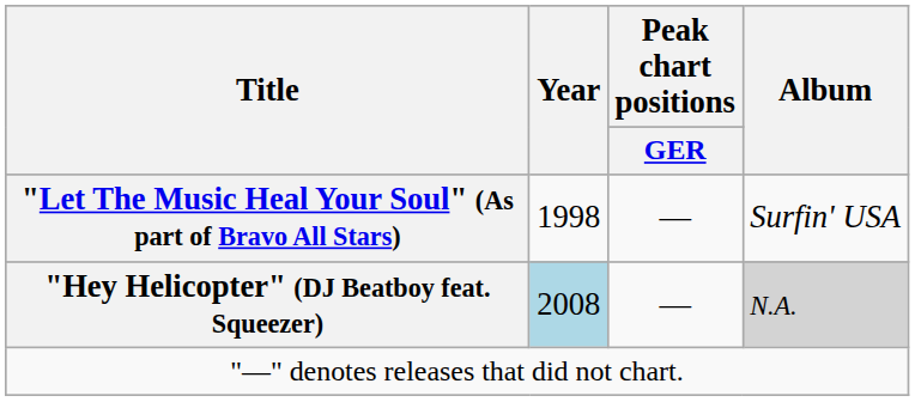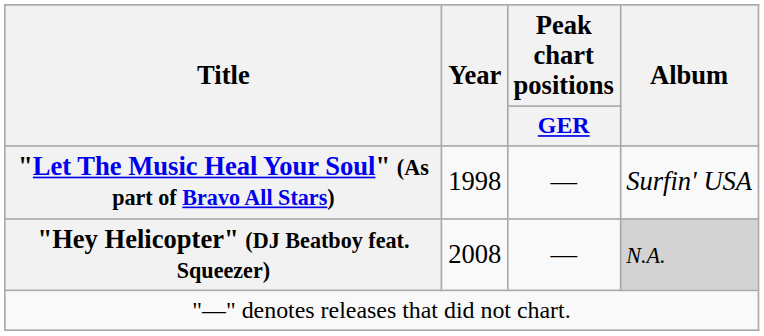"Hey Helicopter" (DJ Beatboy feat. Squeezer) | Year: lightblue background -> no background
